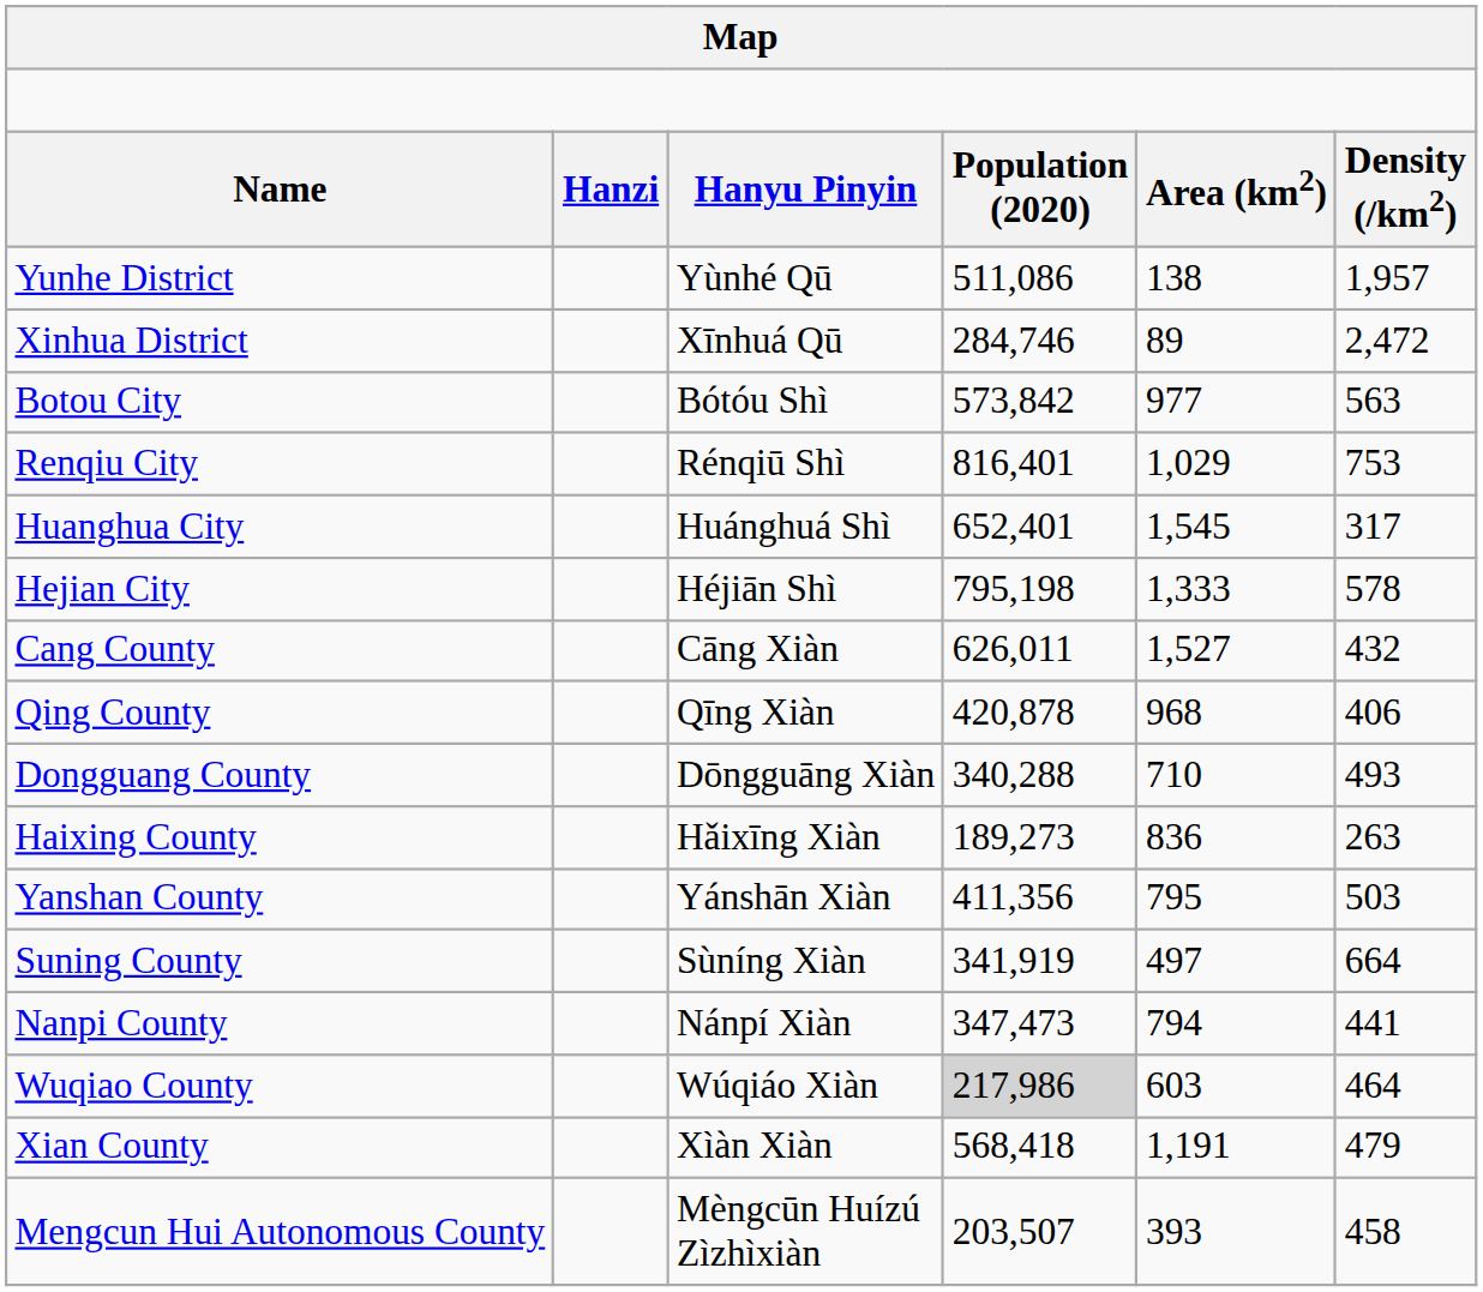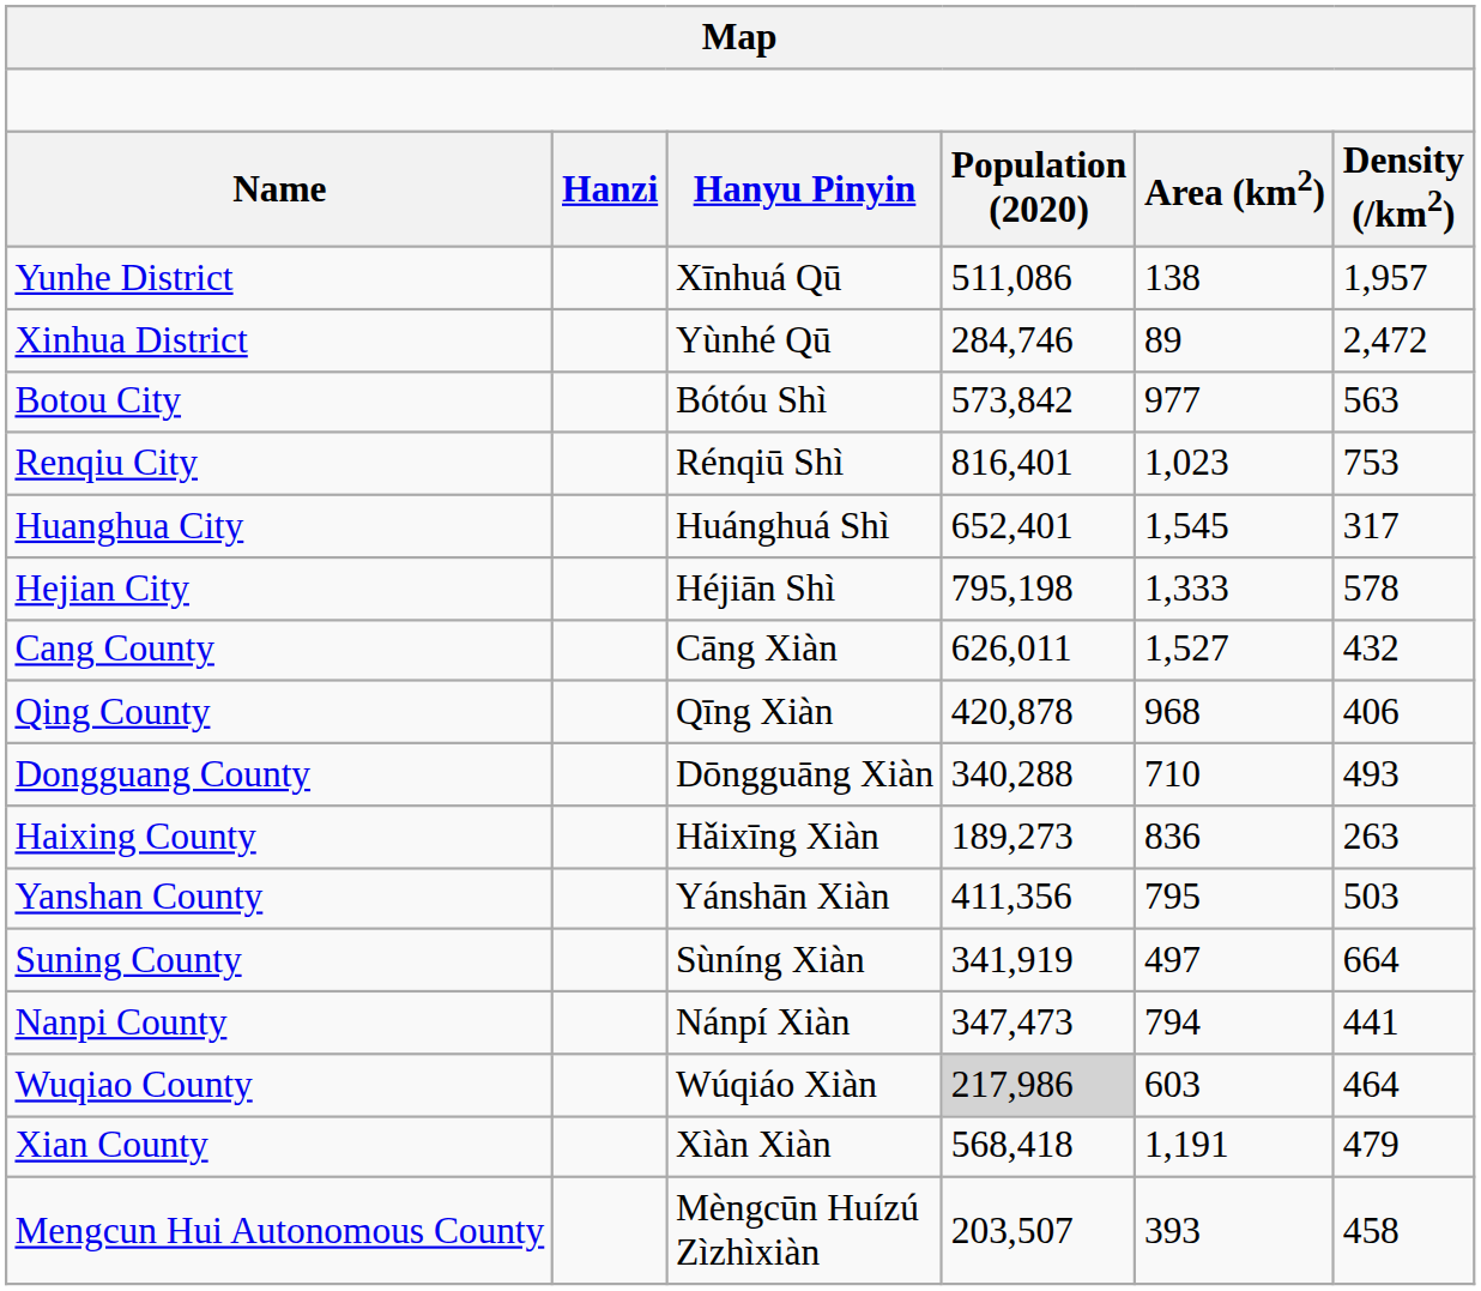Yunhe District | column 3: Yùnhé Qū -> Xīnhuá Qū
Xinhua District | column 3: Xīnhuá Qū -> Yùnhé Qū
Renqiu City | column 5: 1,029 -> 1,023
